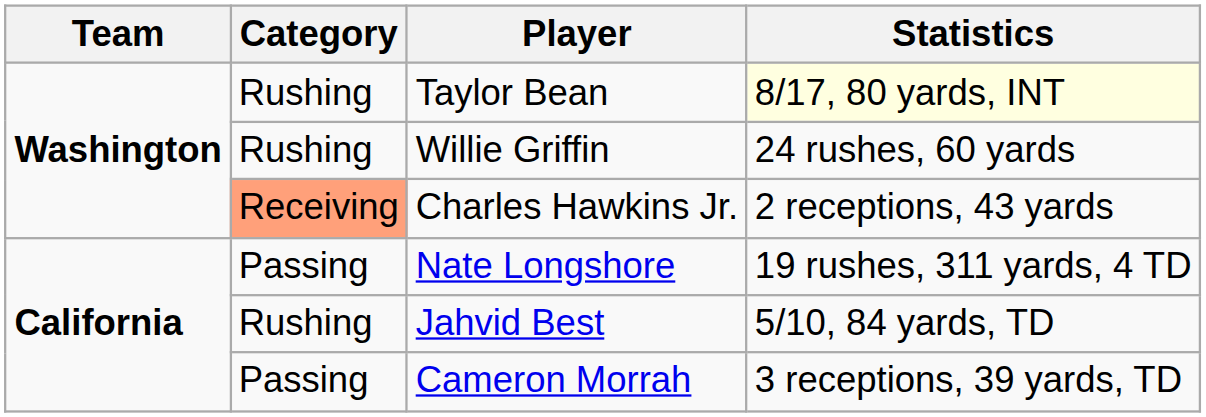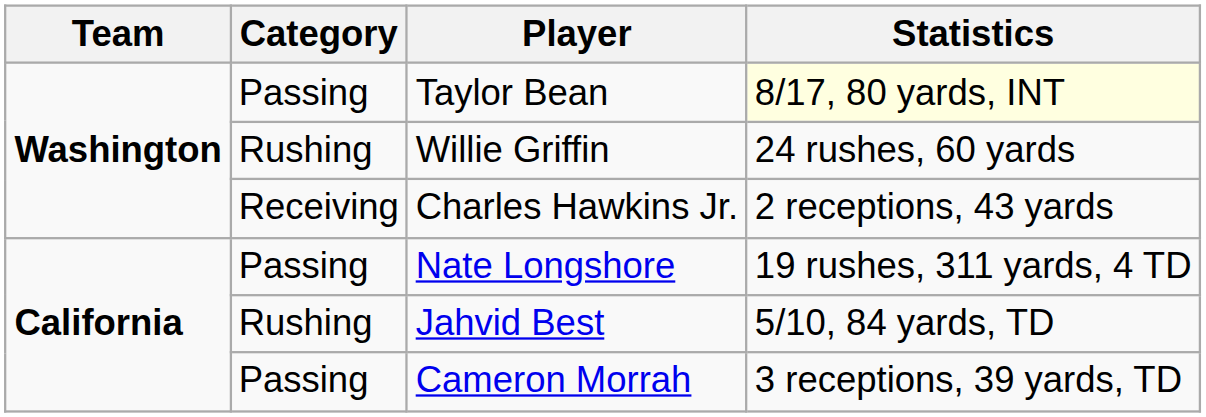Taylor Bean | Category: Rushing -> Passing
Charles Hawkins Jr. | Category: lightsalmon background -> no background
